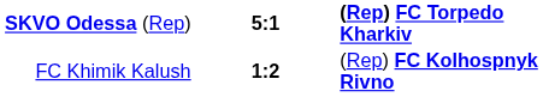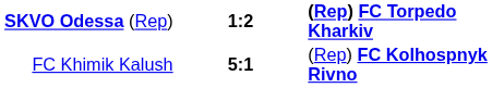SKVO Odessa (Rep) | column 2: 5:1 -> 1:2
FC Khimik Kalush | column 2: 1:2 -> 5:1
